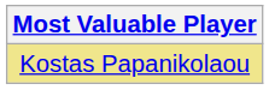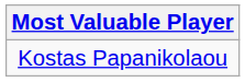row 2 | column 1: khaki background -> no background
